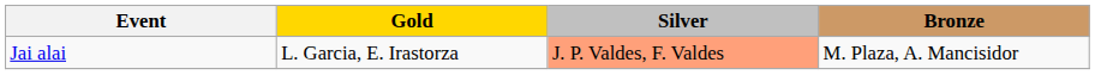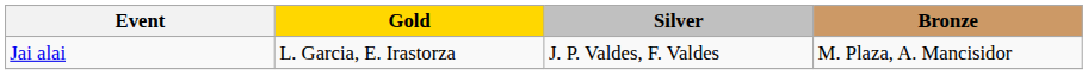Jai alai | Silver: lightsalmon background -> no background
